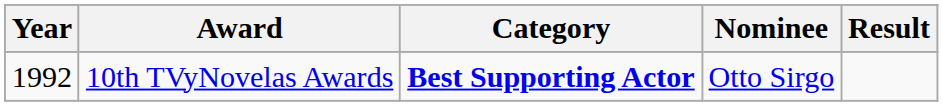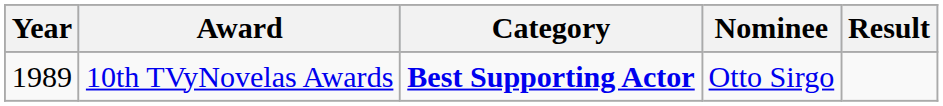10th TVyNovelas Awards | Year: 1992 -> 1989
